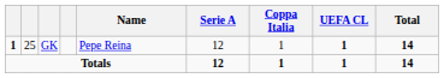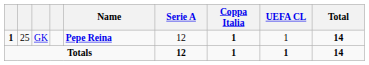row 2 | Name: normal -> bold
row 2 | Coppa Italia: normal -> bold
row 2 | UEFA CL: bold -> normal
